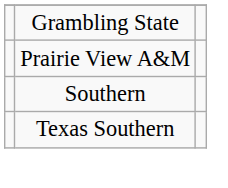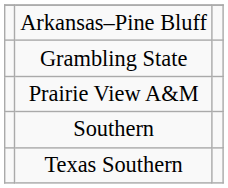+ row: Arkansas–Pine Bluff
